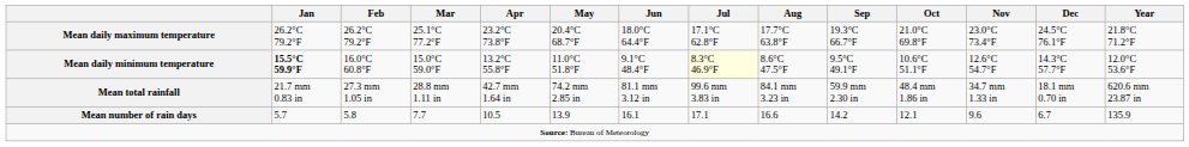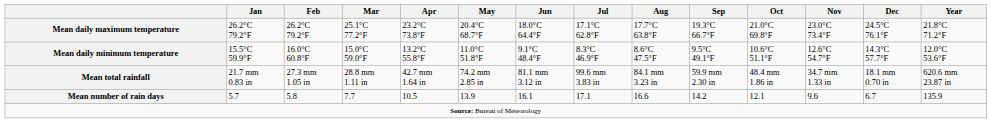Mean daily minimum temperature | Jan: bold -> normal
Mean daily minimum temperature | Jul: lightyellow background -> no background
